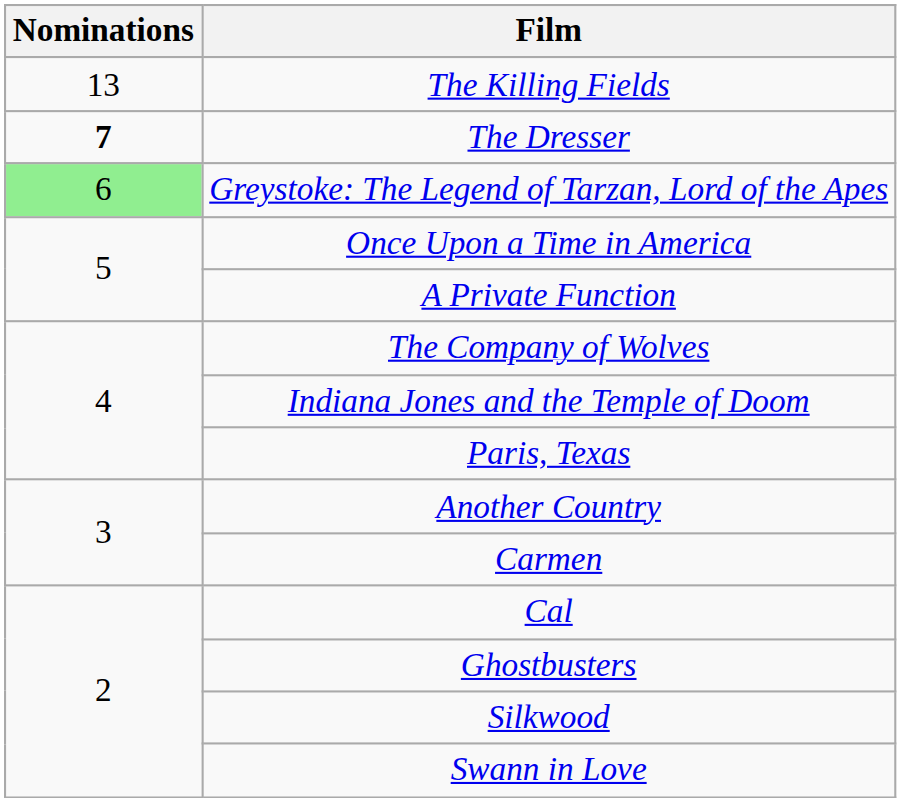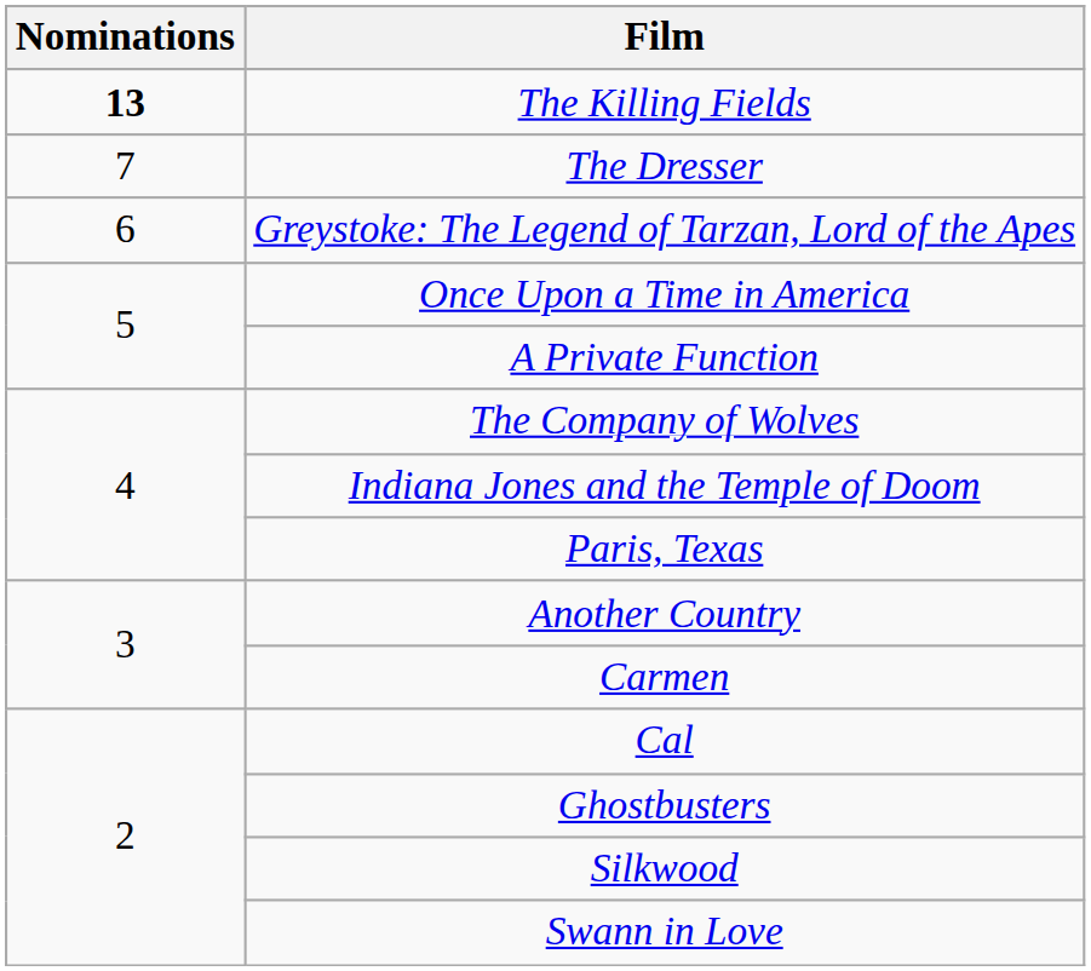The Killing Fields | Nominations: normal -> bold
The Dresser | Nominations: bold -> normal
Greystoke: The Legend of Tarzan, Lord of the Apes | Nominations: lightgreen background -> no background
